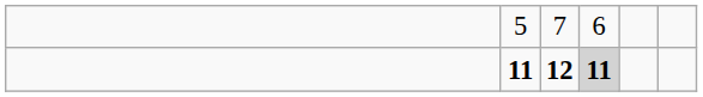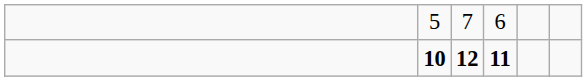row 2 | column 2: 11 -> 10
row 2 | column 4: lightgrey background -> no background
